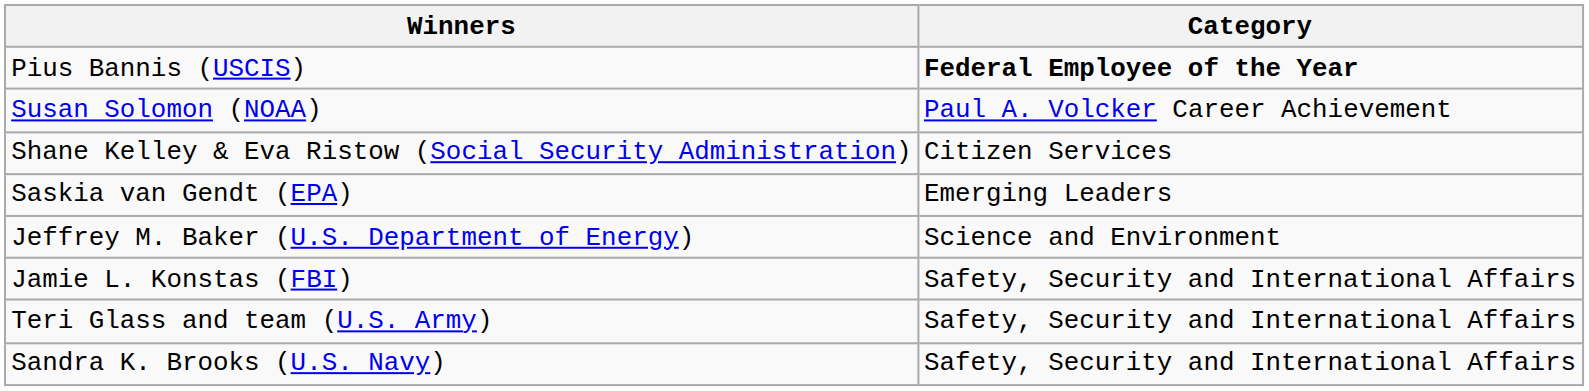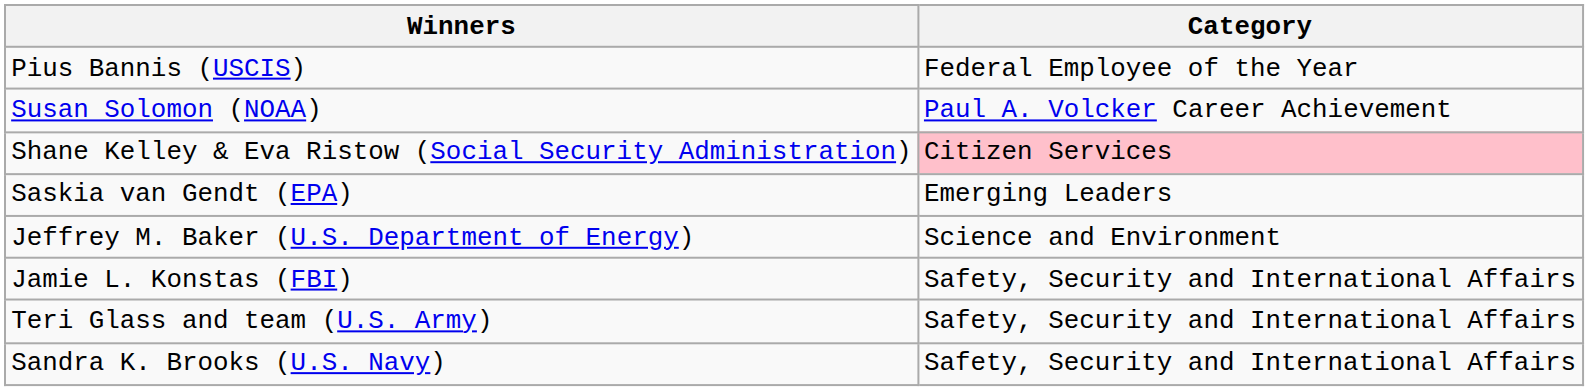Pius Bannis (USCIS) | Category: bold -> normal
Shane Kelley & Eva Ristow (Social Security Administration) | Category: no background -> pink background
